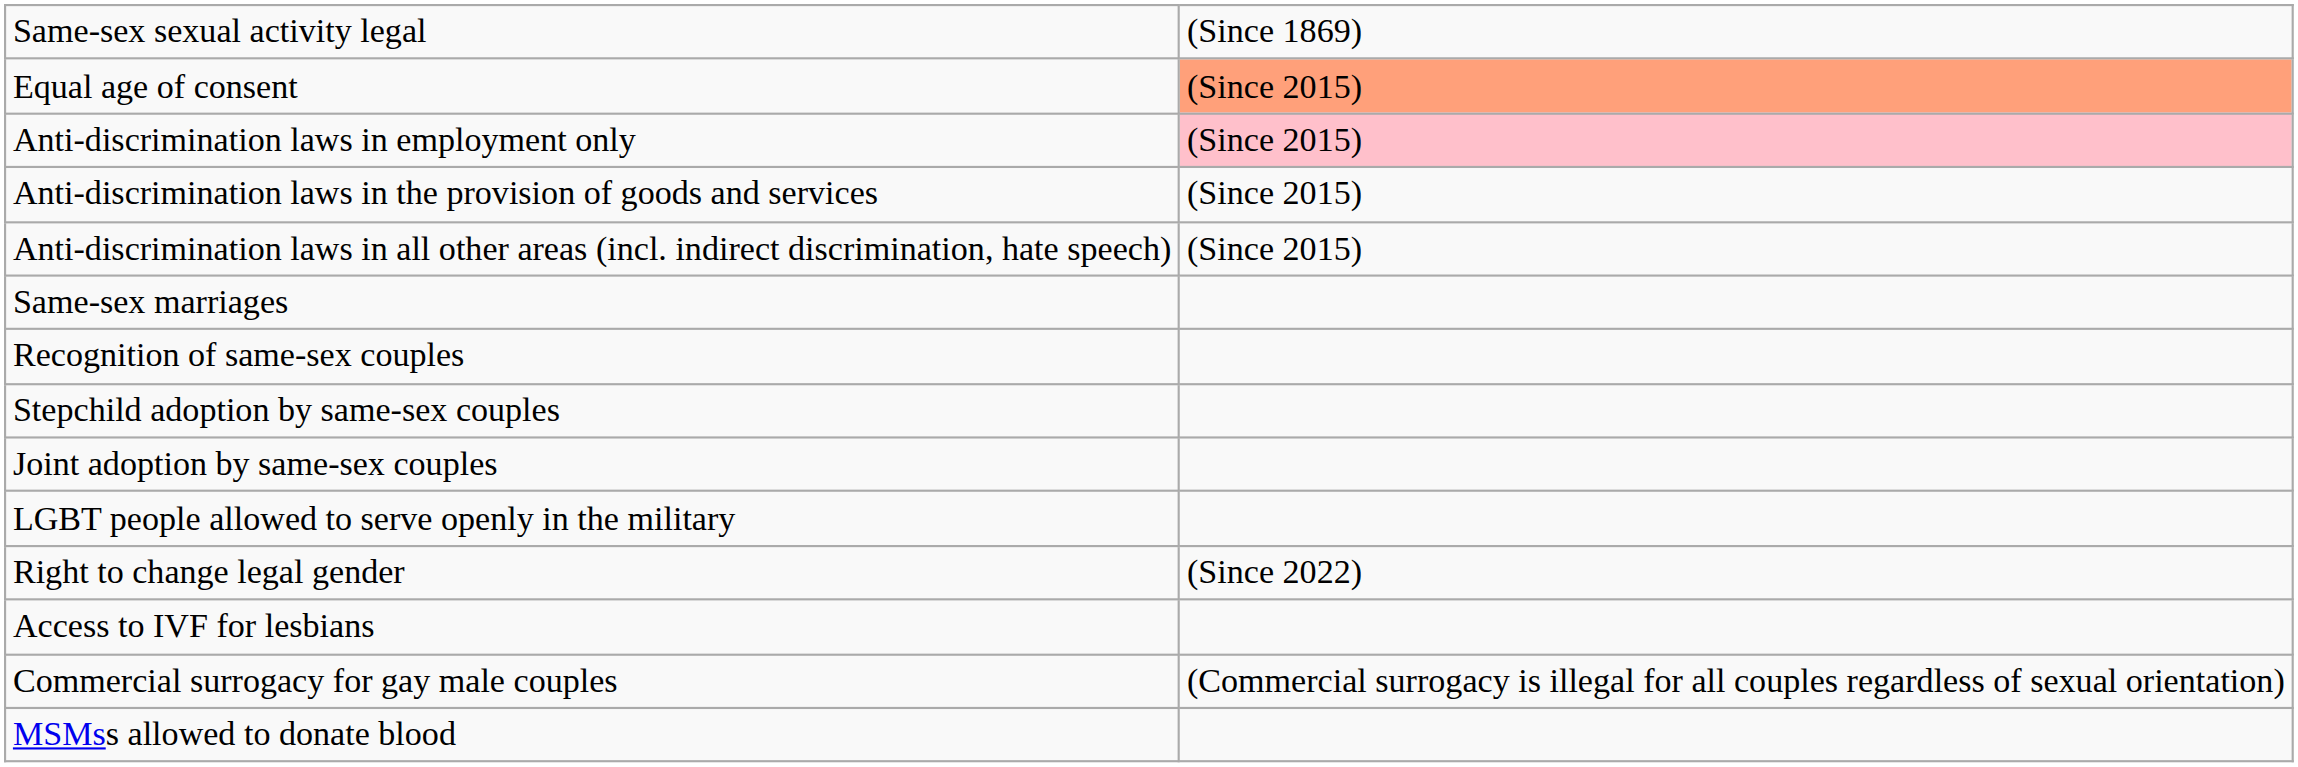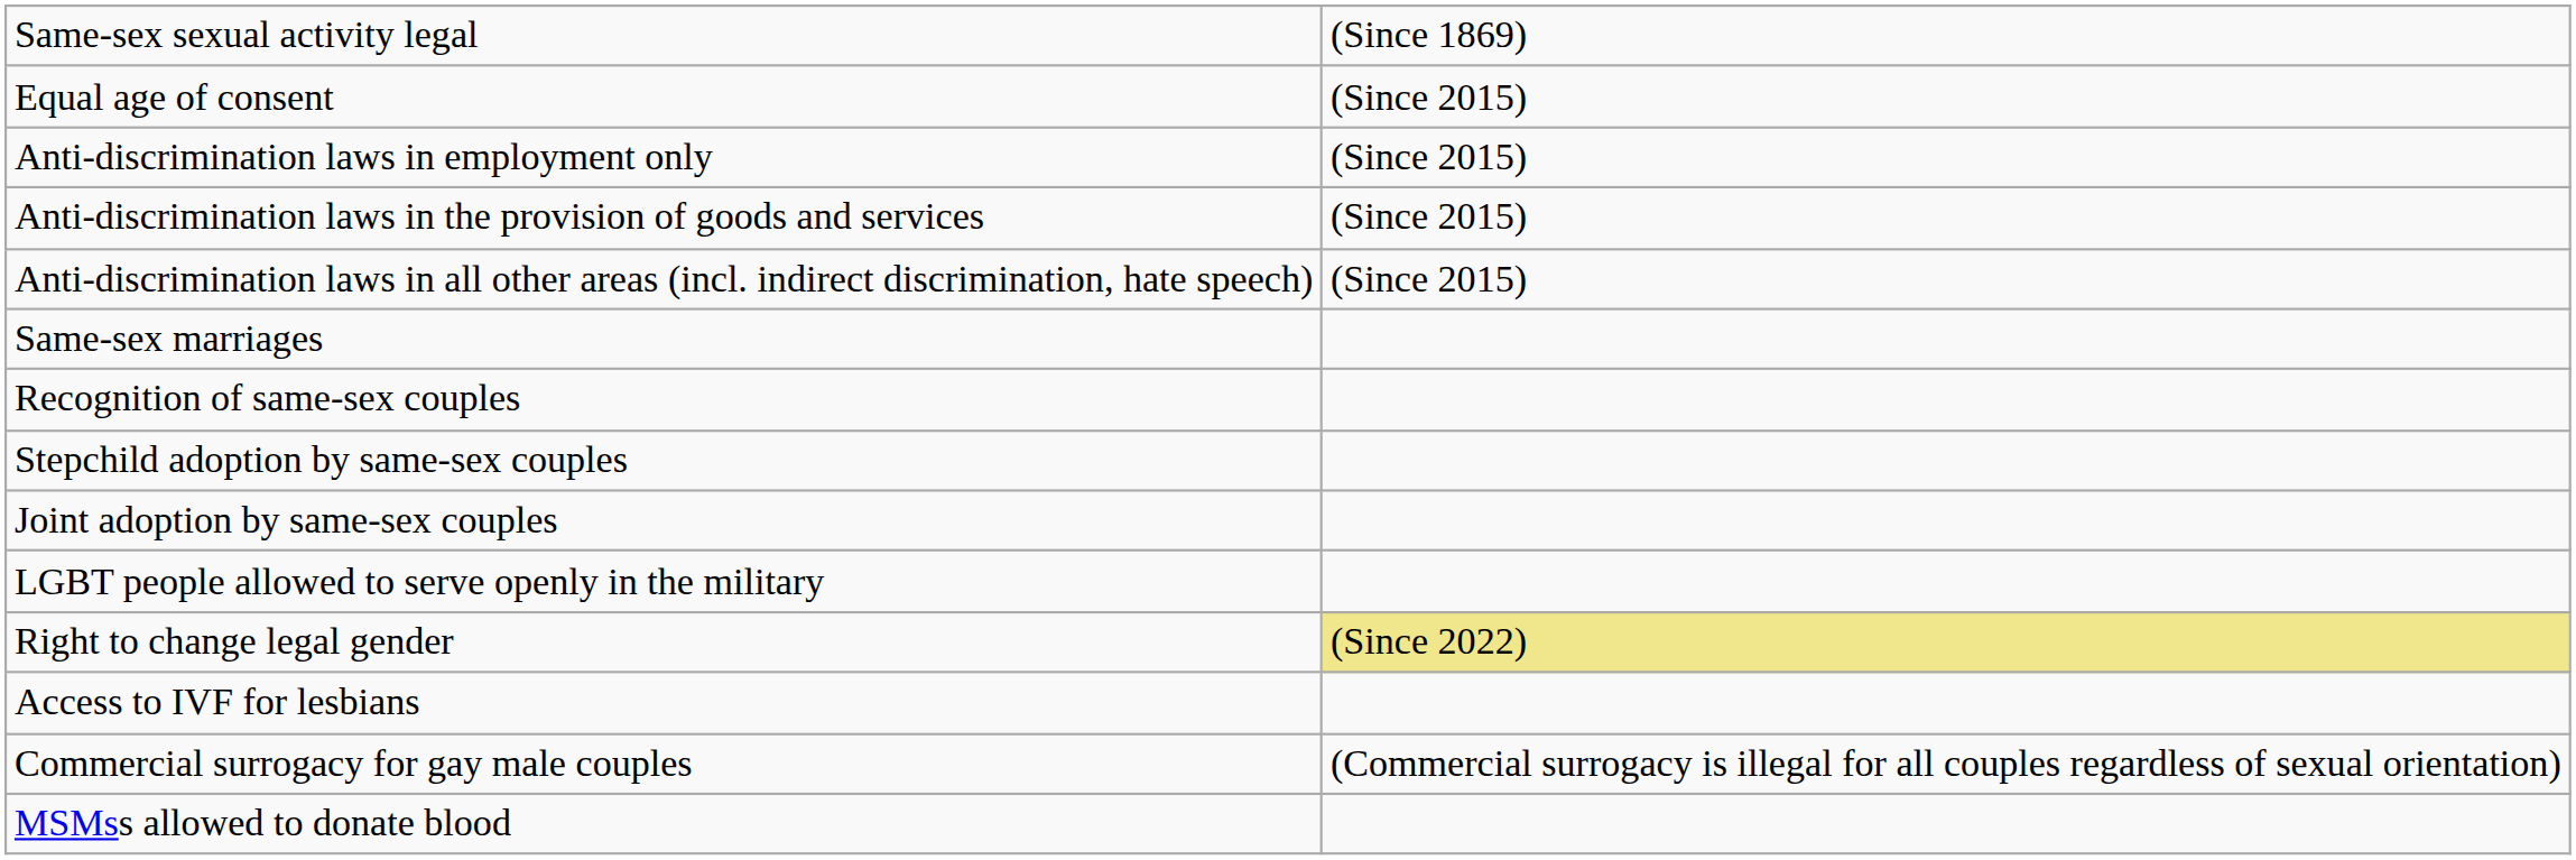Equal age of consent | column 2: lightsalmon background -> no background
Anti-discrimination laws in employment only | column 2: pink background -> no background
Right to change legal gender | column 2: no background -> khaki background
